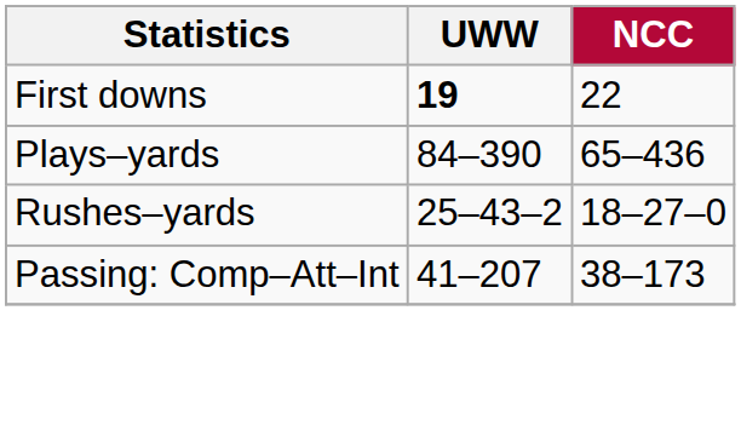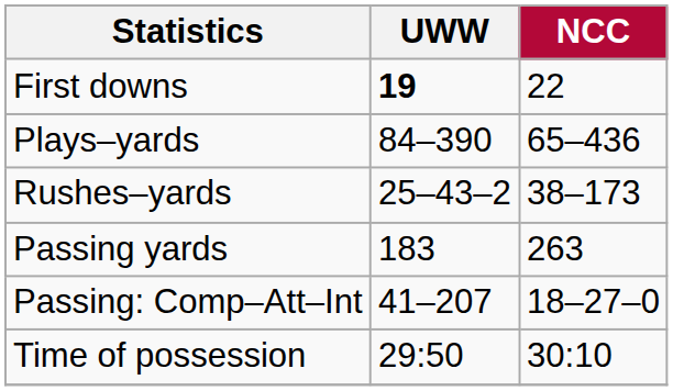Rushes–yards | NCC: 18–27–0 -> 38–173
+ row: Passing yards | 183 | 263
Passing: Comp–Att–Int | NCC: 38–173 -> 18–27–0
+ row: Time of possession | 29:50 | 30:10
